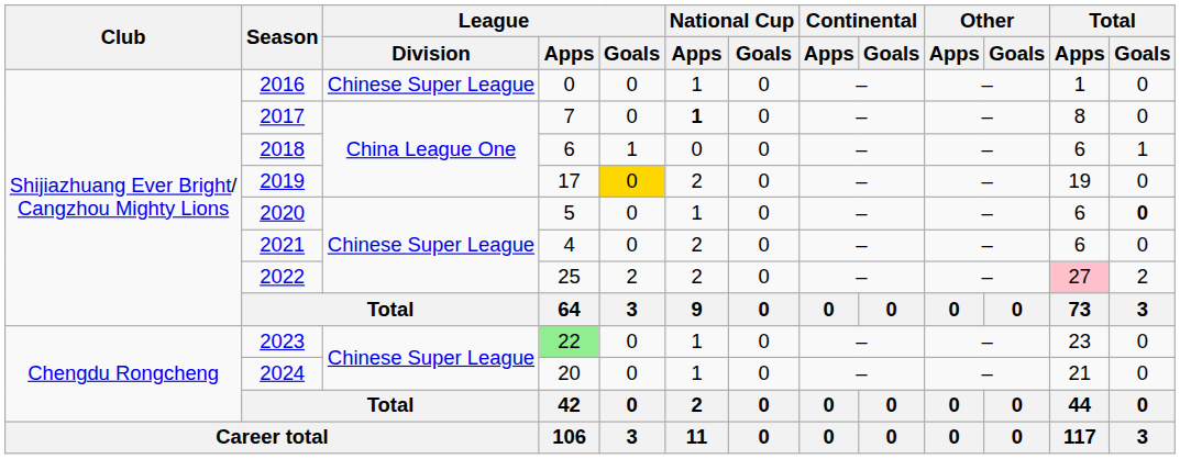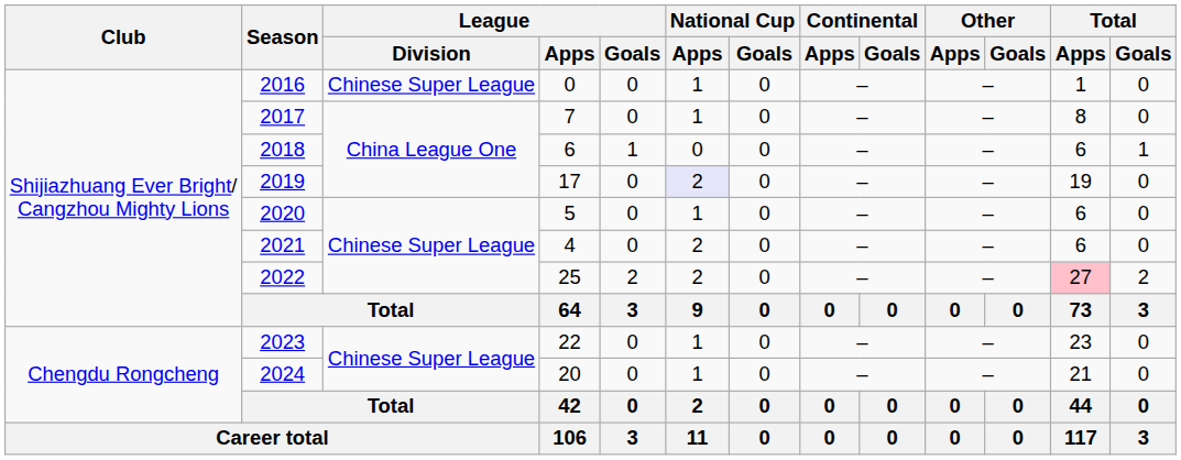2017 | National Cup / Apps: bold -> normal
2019 | League / Goals: gold background -> no background
2019 | National Cup / Apps: no background -> lavender background
2020 | Total / Goals: bold -> normal
2023 | League / Apps: lightgreen background -> no background
